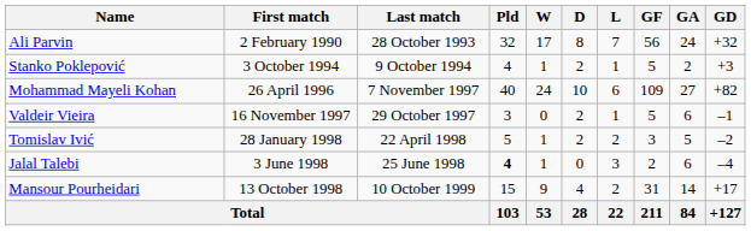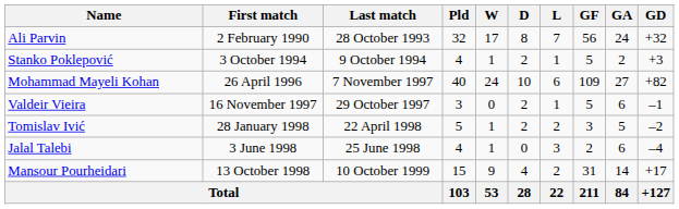Jalal Talebi | Pld: bold -> normal
